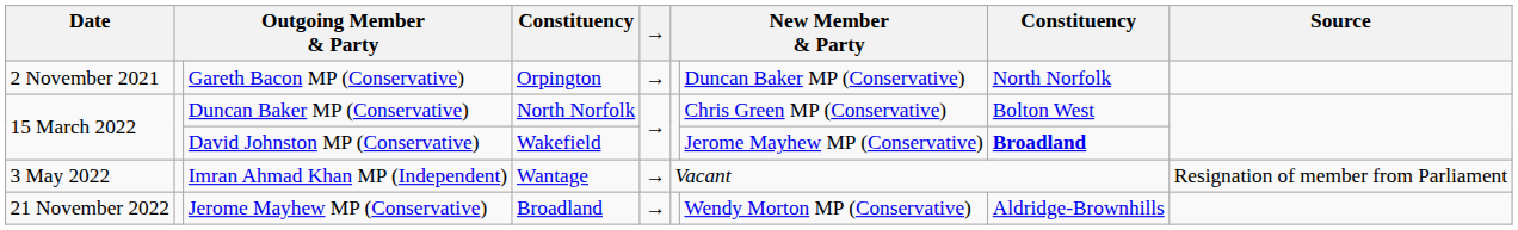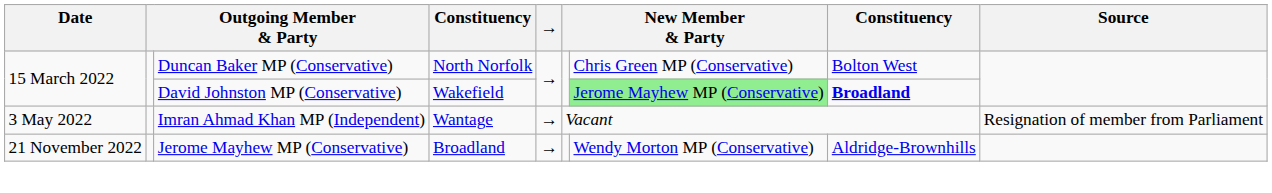- row: 2 November 2021 | Gareth Bacon MP (Conservative) | Orpington | → | Duncan Baker MP (Conservative) | North Norfolk
David Johnston MP (Conservative) | column 7: no background -> lightgreen background
